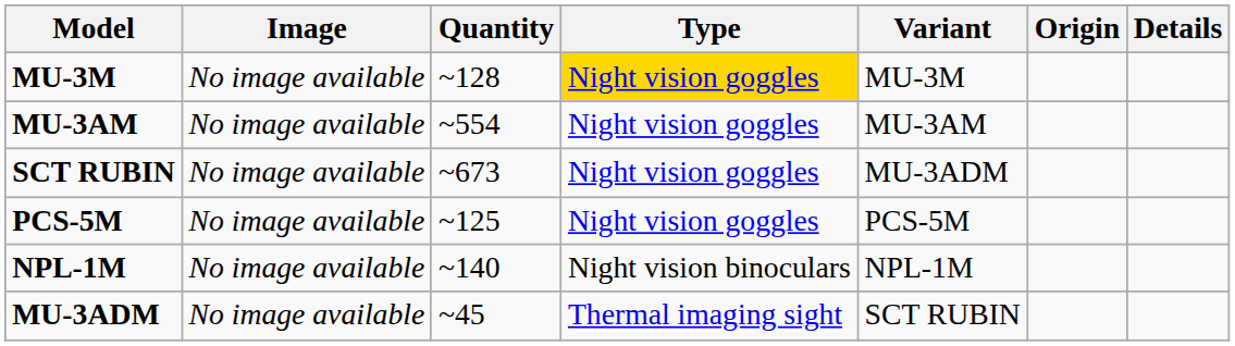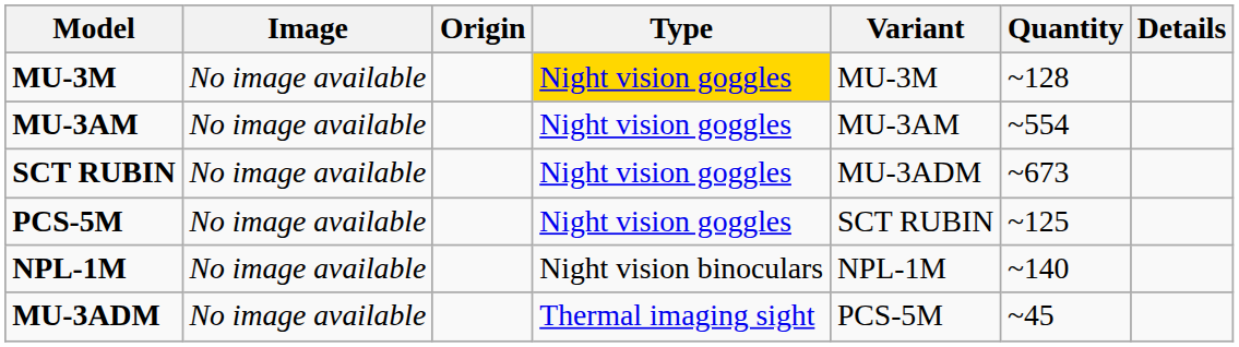columns swapped: Origin <-> Quantity
row 5 | Variant: PCS-5M -> SCT RUBIN
row 7 | Variant: SCT RUBIN -> PCS-5M
